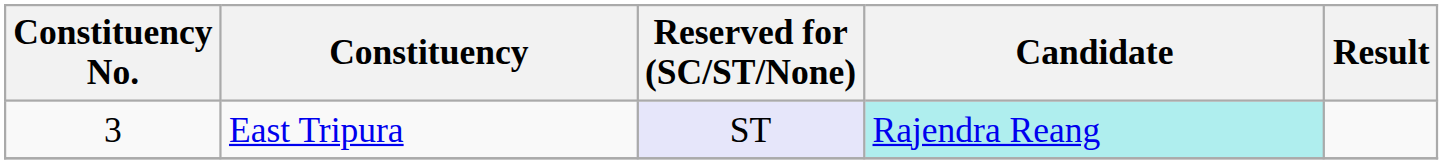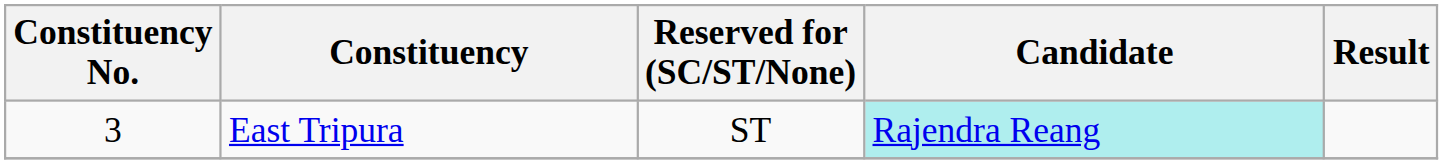East Tripura | Reserved for (SC/ST/None): lavender background -> no background
